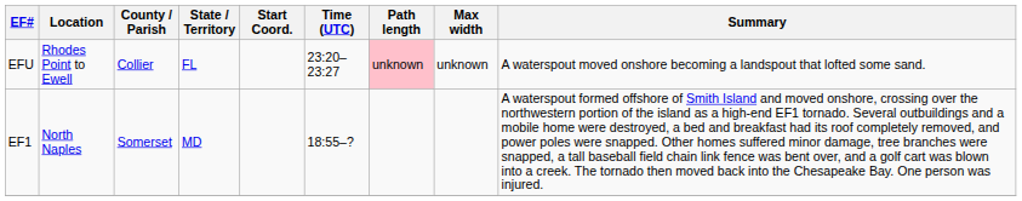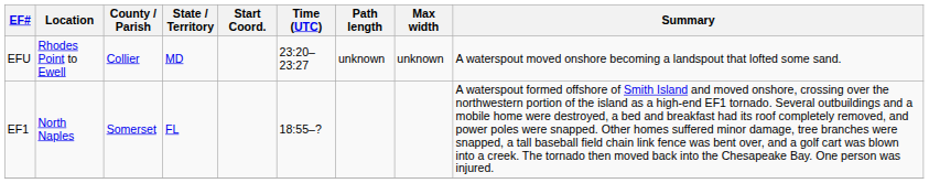EFU | State / Territory: FL -> MD
EFU | Path length: pink background -> no background
EF1 | State / Territory: MD -> FL
